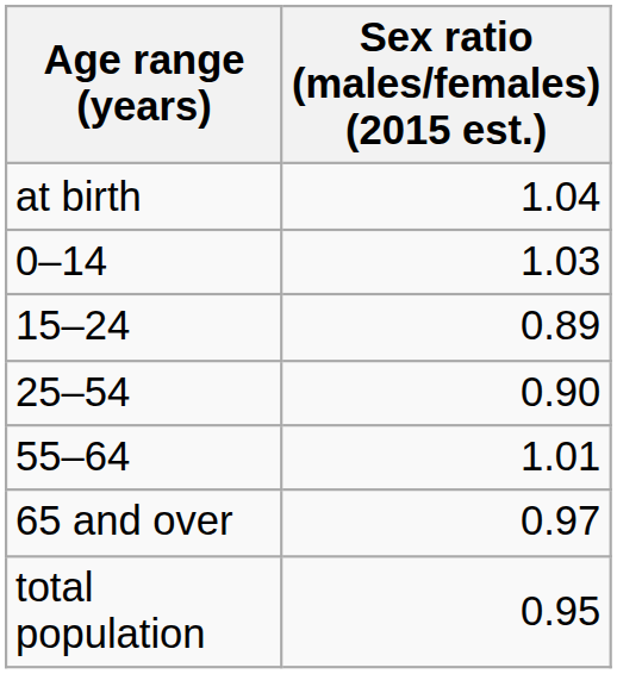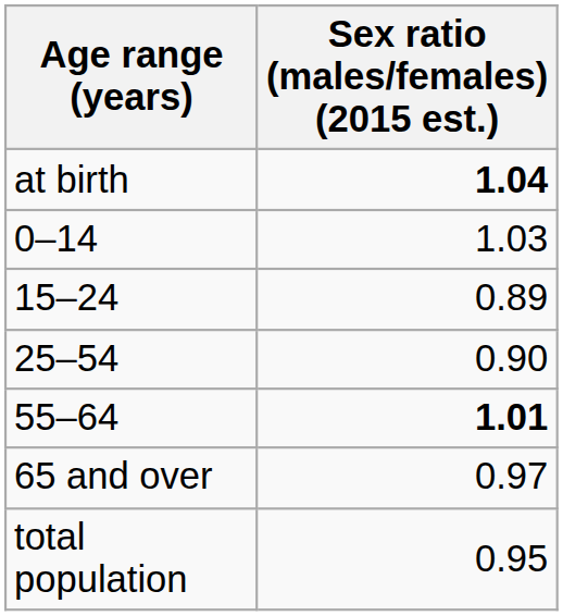at birth | Sex ratio (males/females) (2015 est.): normal -> bold
55–64 | Sex ratio (males/females) (2015 est.): normal -> bold
